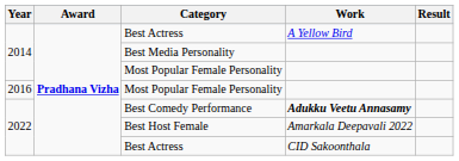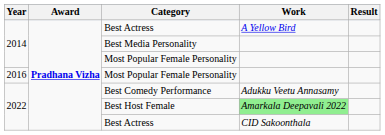Best Comedy Performance | Work: bold -> normal
Best Host Female | Work: no background -> lightgreen background
